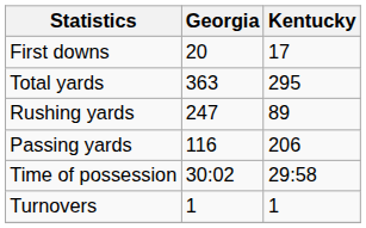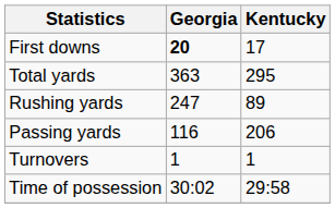First downs | Georgia: normal -> bold
rows swapped: Turnovers <-> Time of possession
